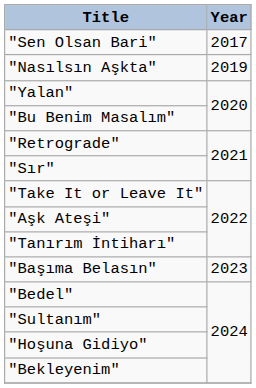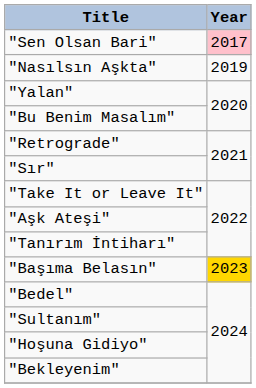"Sen Olsan Bari" | Year: no background -> pink background
"Başıma Belasın" | Year: no background -> gold background
